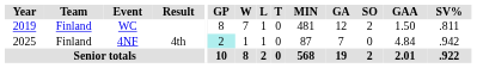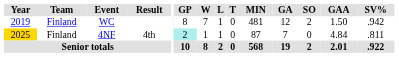WC | SV%: .811 -> .942
4NF | Year: no background -> gold background
4NF | SV%: .942 -> .811
